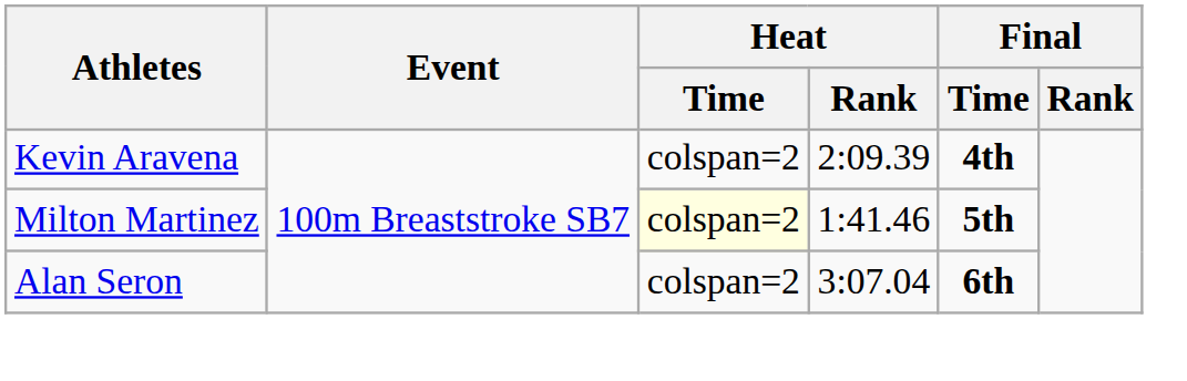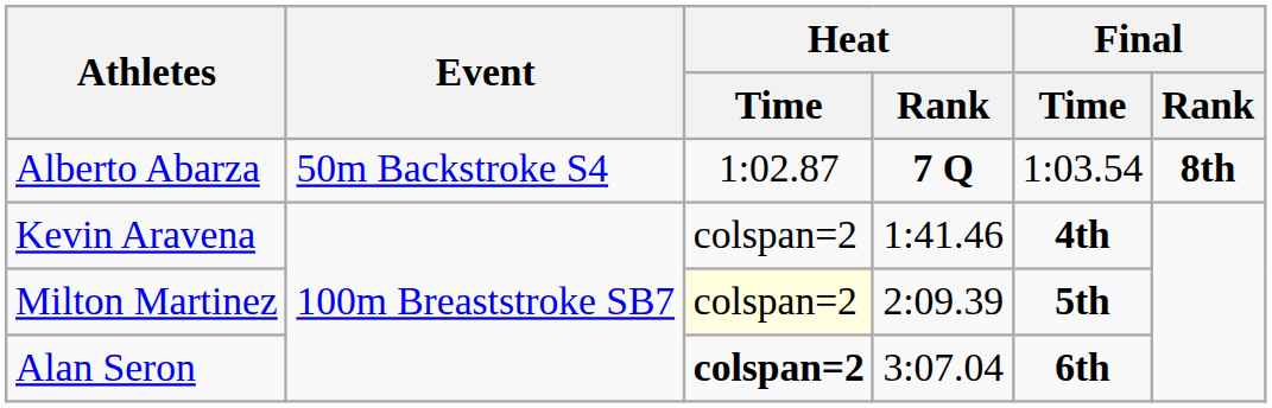+ row: Alberto Abarza | 50m Backstroke S4 | 1:02.87 | 7 Q | 1:03.54 | 8th
Kevin Aravena | Heat / Rank: 2:09.39 -> 1:41.46
Milton Martinez | Heat / Rank: 1:41.46 -> 2:09.39
Alan Seron | Heat / Time: normal -> bold
